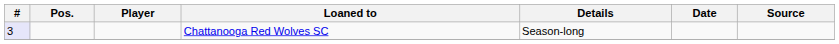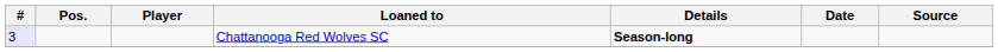Chattanooga Red Wolves SC | Details: normal -> bold
